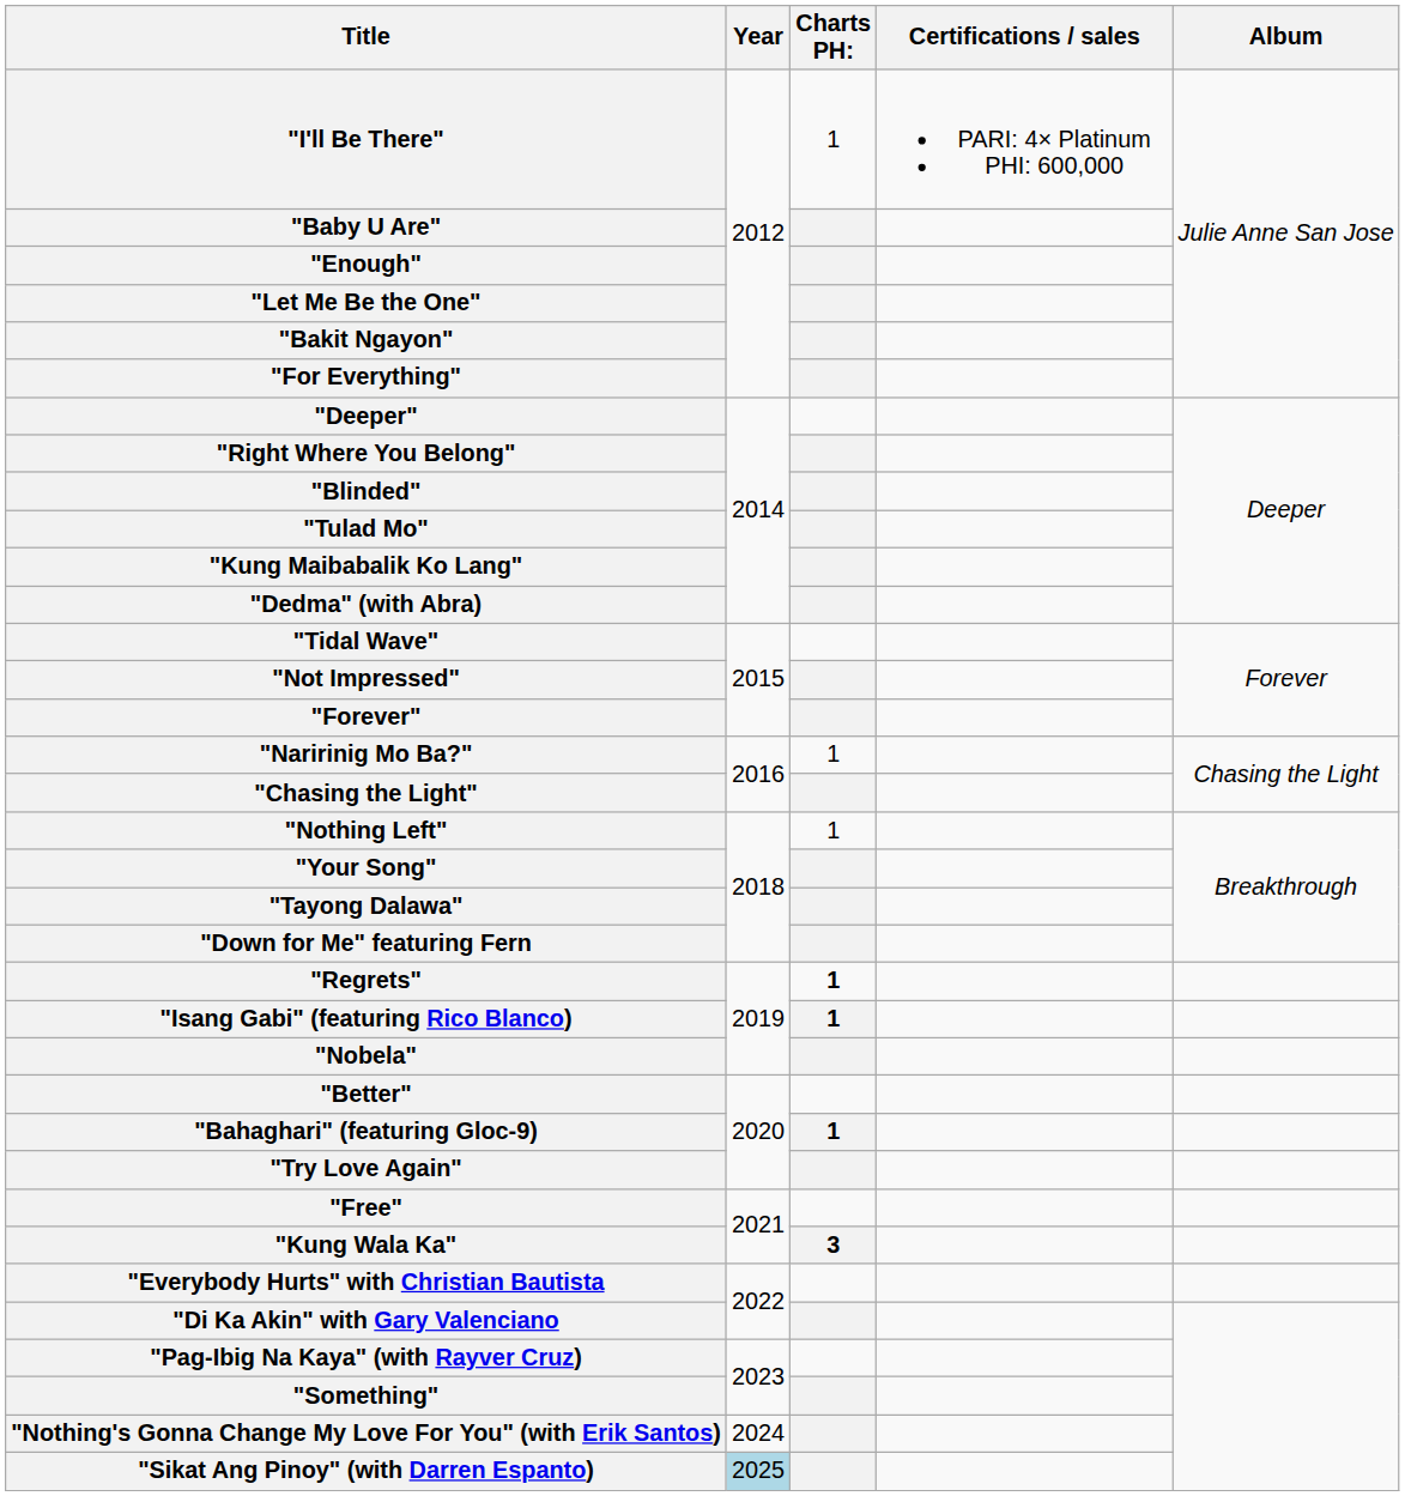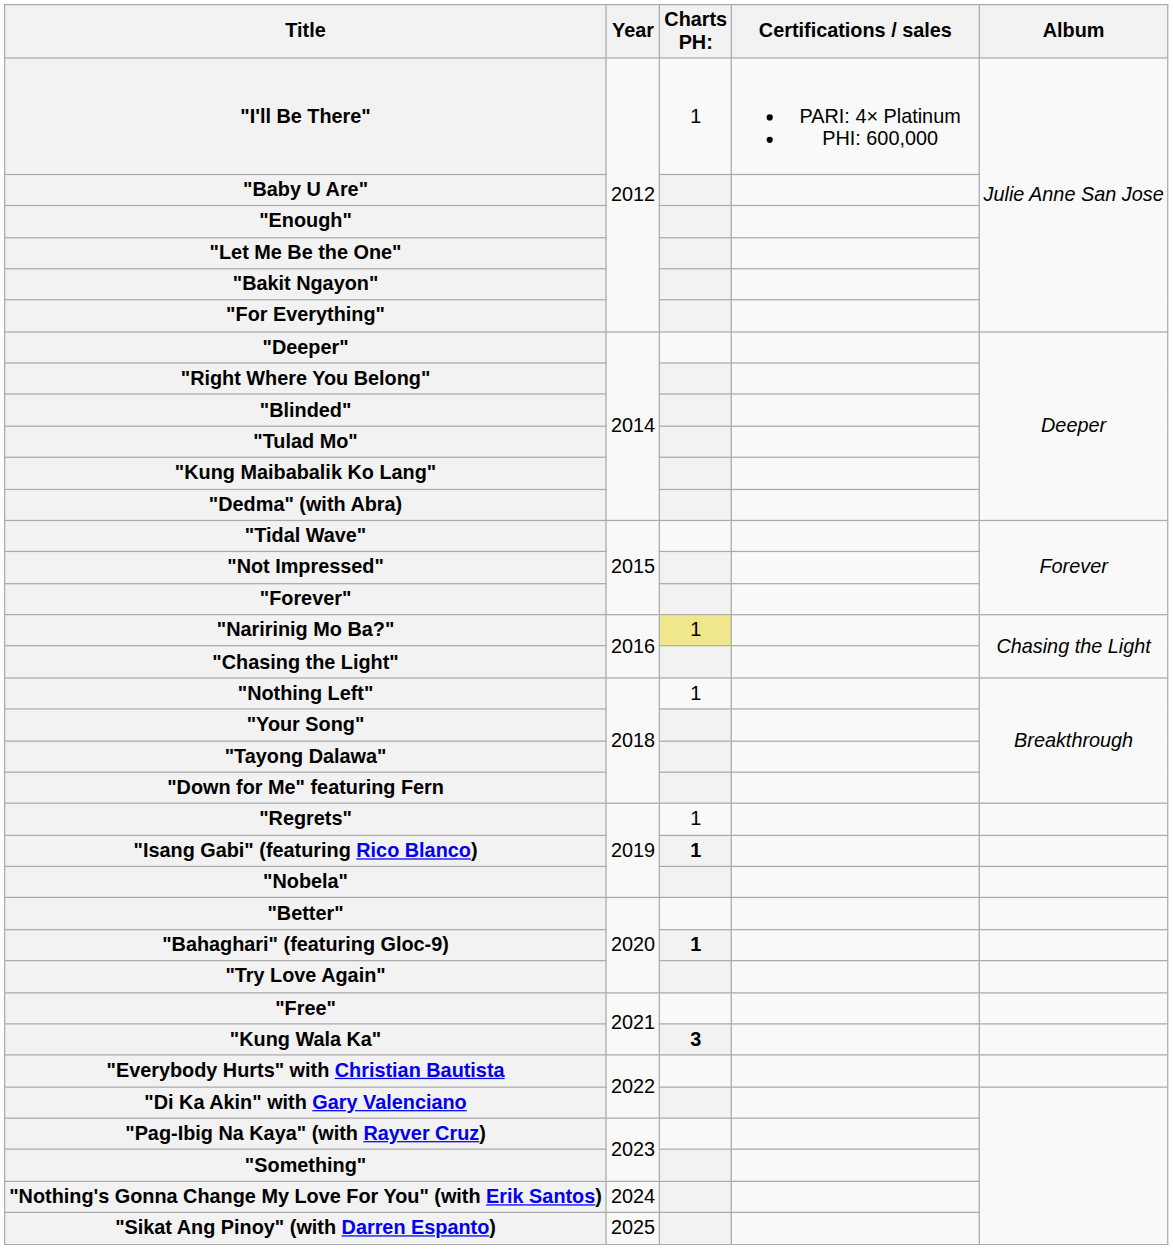"Naririnig Mo Ba?" | Charts PH:: no background -> khaki background
"Regrets" | Charts PH:: bold -> normal
"Sikat Ang Pinoy" (with Darren Espanto) | Year: lightblue background -> no background
